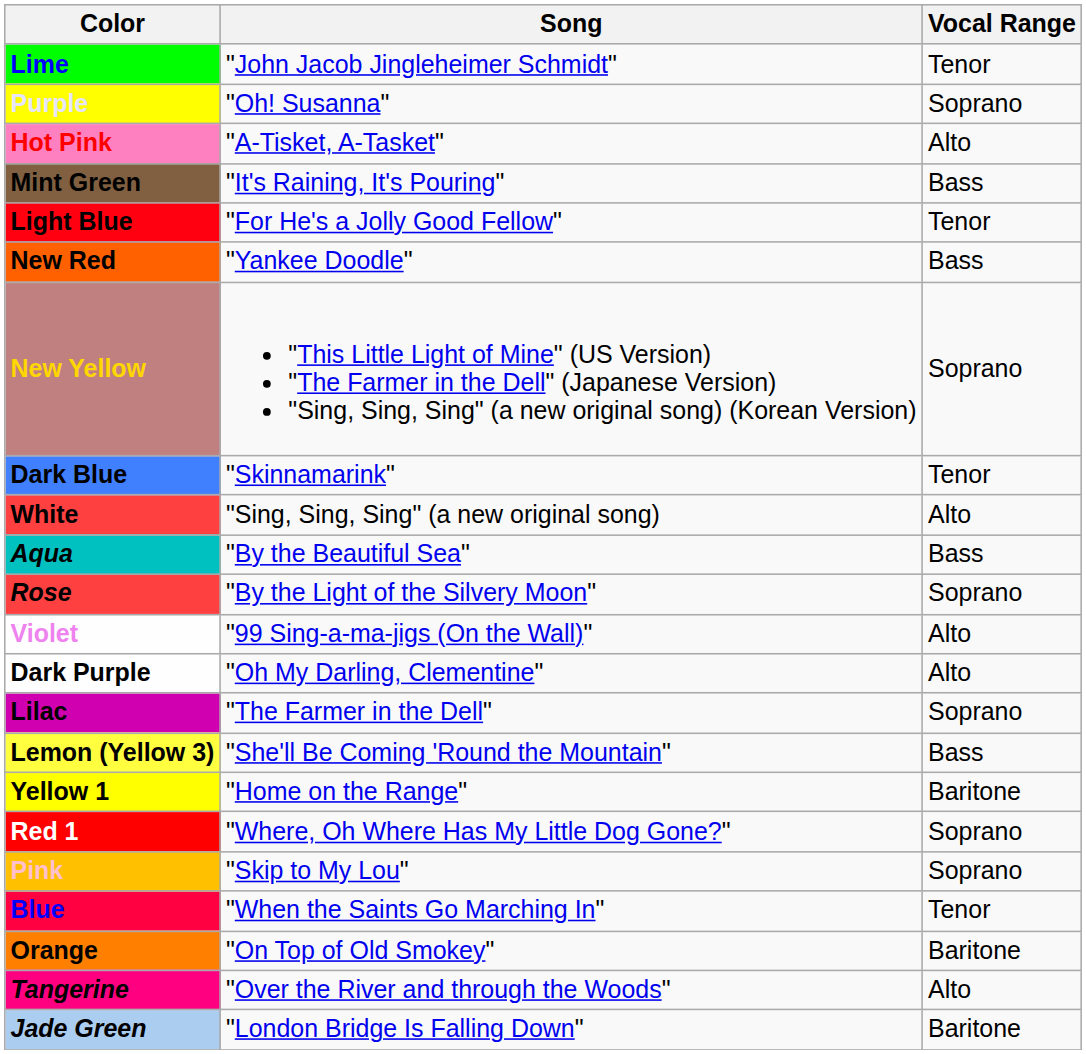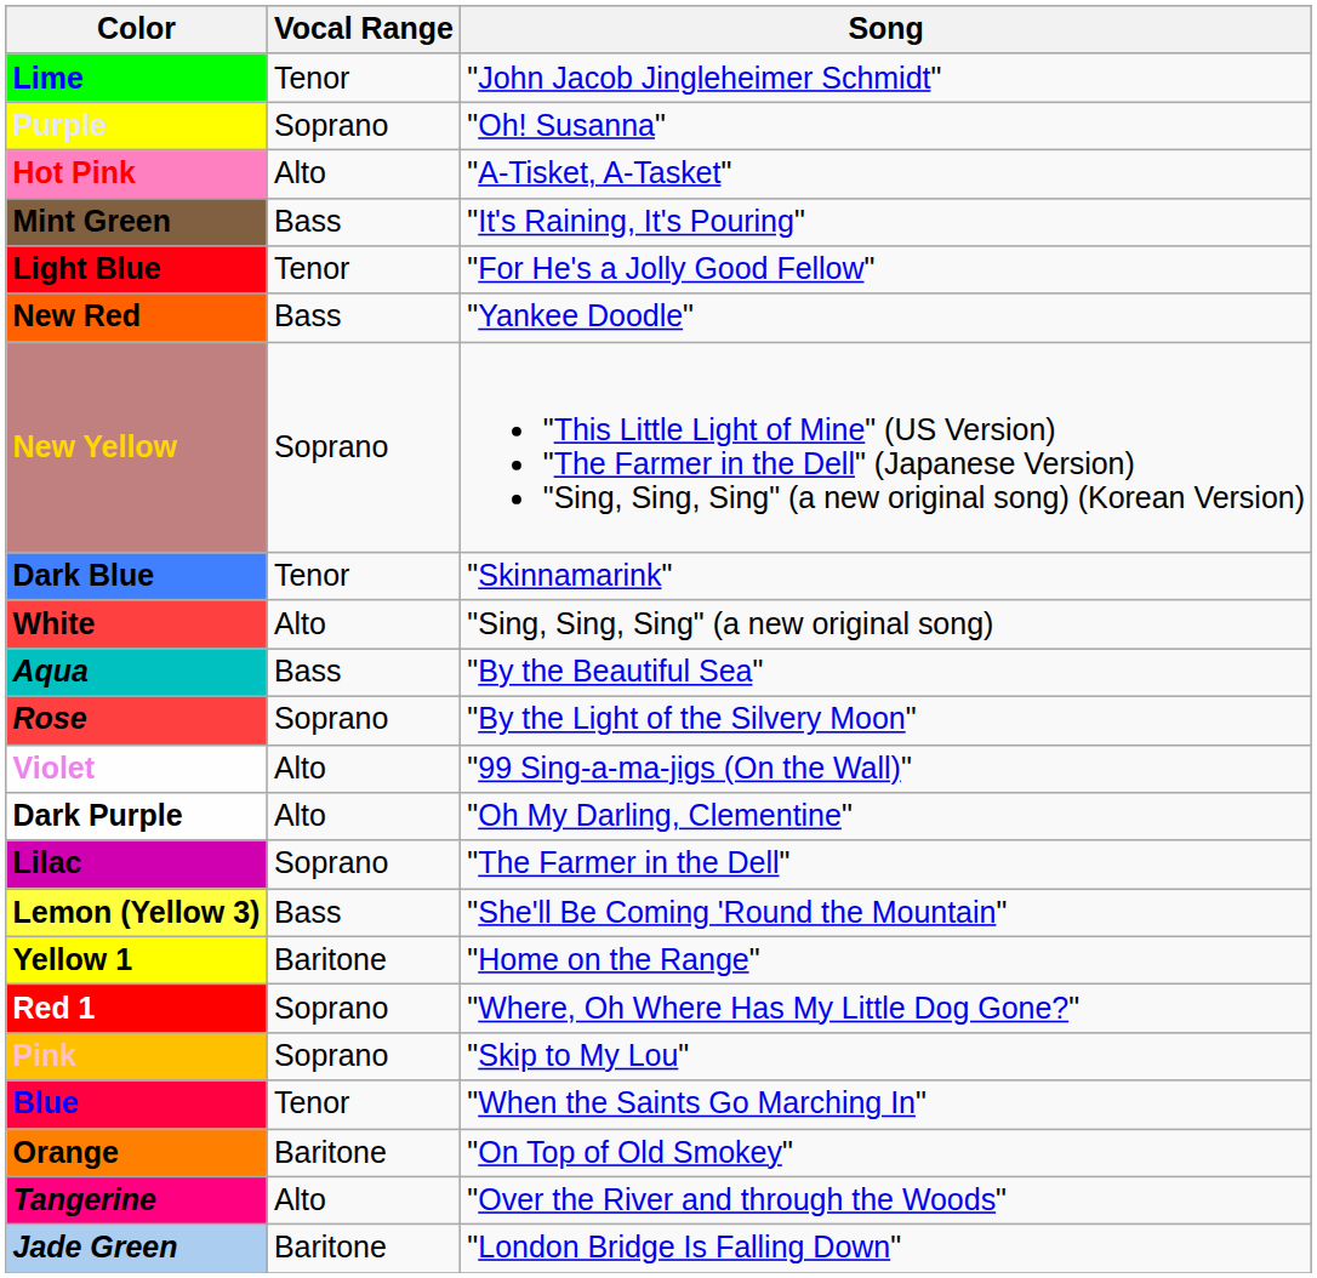columns swapped: Song <-> Vocal Range
